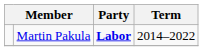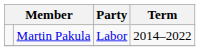Martin Pakula | Party: bold -> normal
